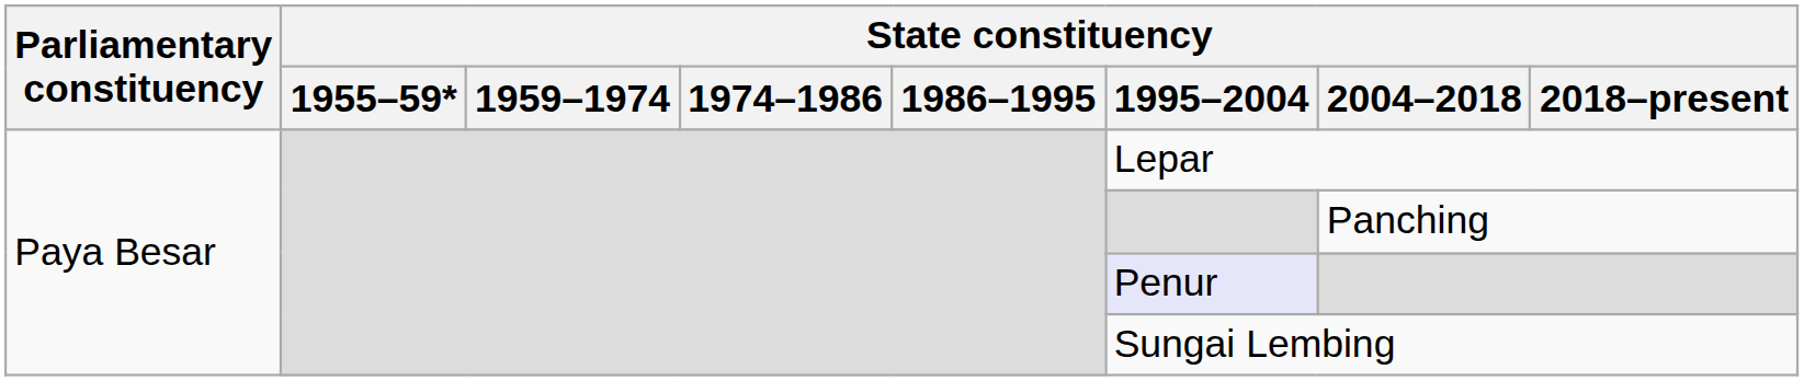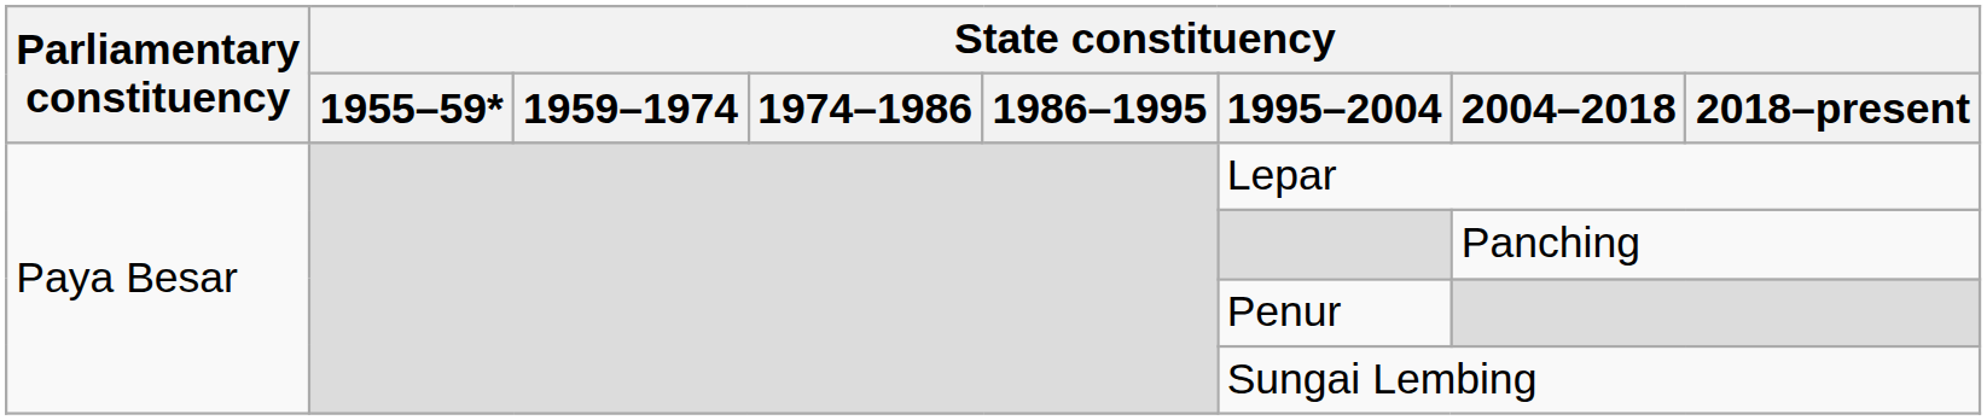row 5 | State constituency / 1995–2004: lavender background -> no background
